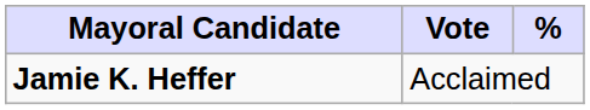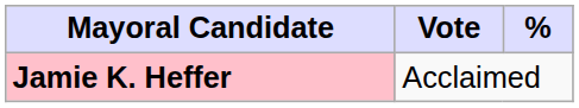Jamie K. Heffer | Mayoral Candidate: no background -> pink background
